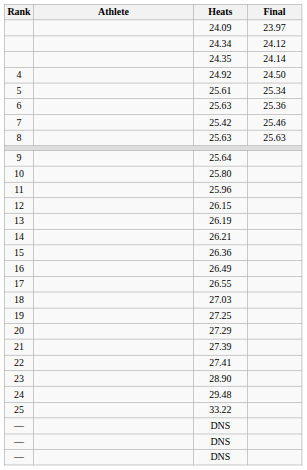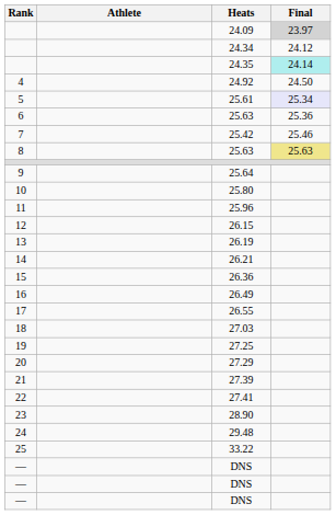24.09 | Final: no background -> lightgrey background
24.35 | Final: no background -> paleturquoise background
25.61 | Final: no background -> lavender background
8 / 25.63 | Final: no background -> khaki background
